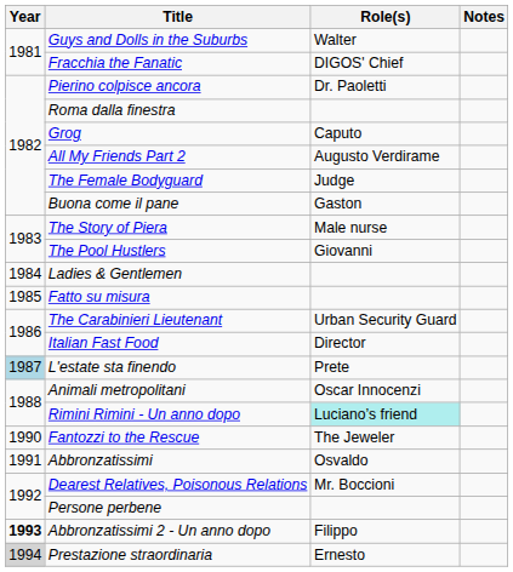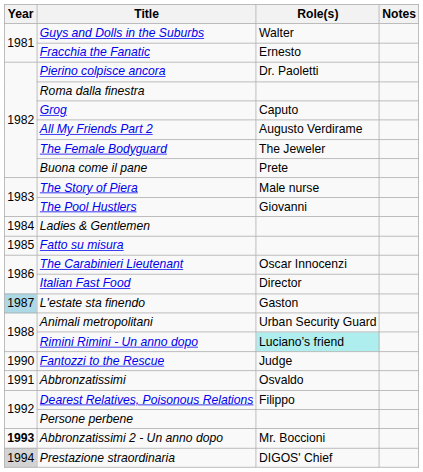Fracchia the Fanatic | Role(s): DIGOS' Chief -> Ernesto
The Female Bodyguard | Role(s): Judge -> The Jeweler
Buona come il pane | Role(s): Gaston -> Prete
The Carabinieri Lieutenant | Role(s): Urban Security Guard -> Oscar Innocenzi
L'estate sta finendo | Role(s): Prete -> Gaston
Animali metropolitani | Role(s): Oscar Innocenzi -> Urban Security Guard
Fantozzi to the Rescue | Role(s): The Jeweler -> Judge
Dearest Relatives, Poisonous Relations | Role(s): Mr. Boccioni -> Filippo
Abbronzatissimi 2 - Un anno dopo | Role(s): Filippo -> Mr. Boccioni
Prestazione straordinaria | Role(s): Ernesto -> DIGOS' Chief
